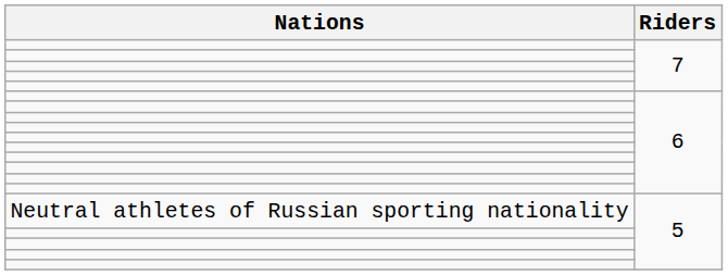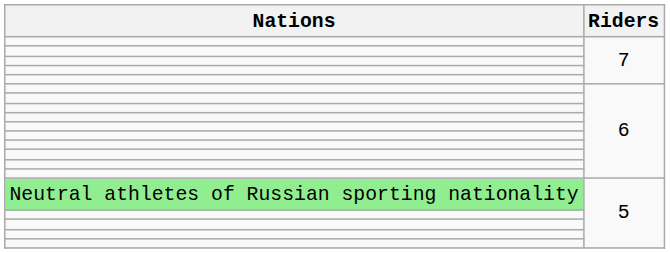row 17 | Nations: no background -> lightgreen background
